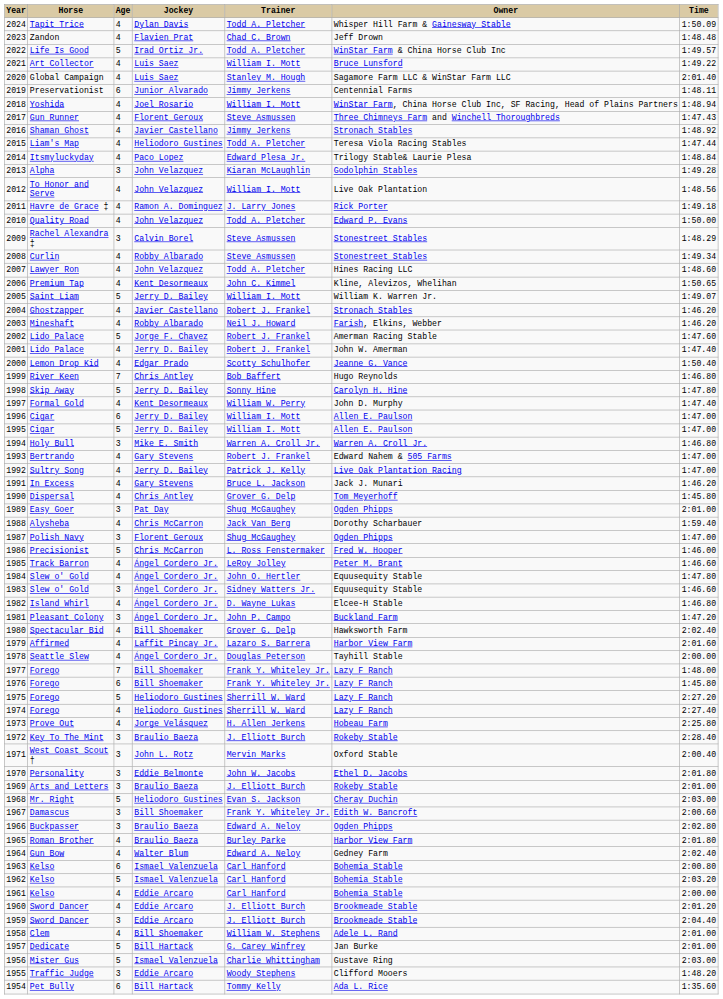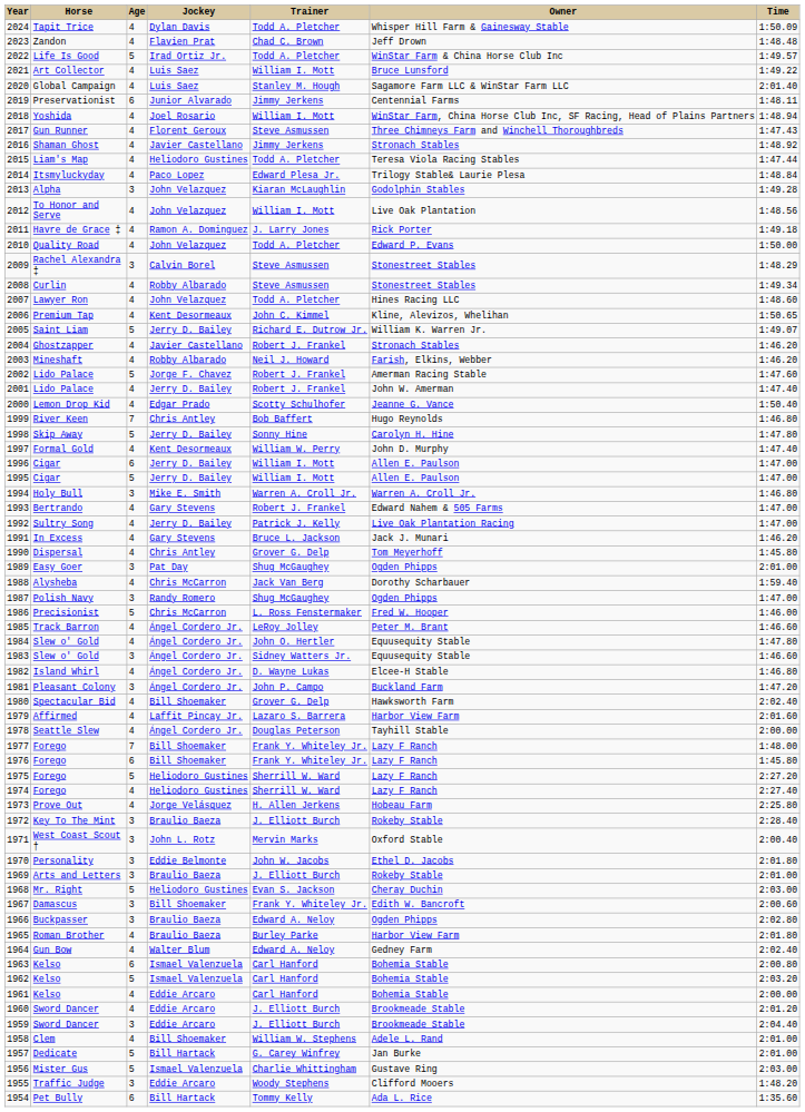2005 | Trainer: William I. Mott -> Richard E. Dutrow Jr.
1987 | Jockey: Florent Geroux -> Randy Romero
